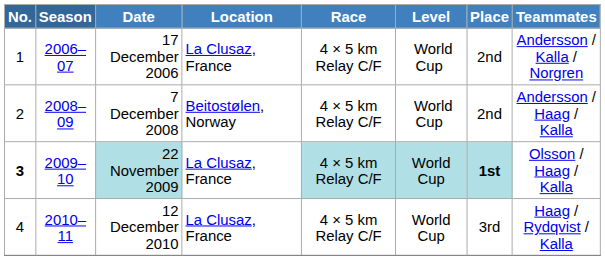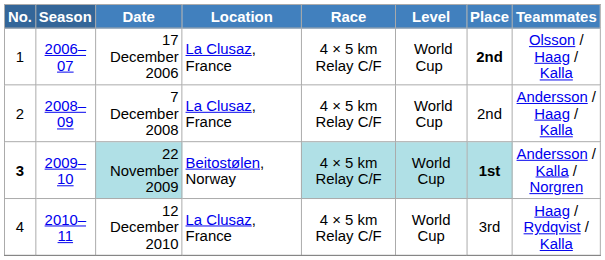17 December 2006 | Place: normal -> bold
17 December 2006 | Teammates: Andersson / Kalla / Norgren -> Olsson / Haag / Kalla
7 December 2008 | Location: Beitostølen, Norway -> La Clusaz, France
22 November 2009 | Location: La Clusaz, France -> Beitostølen, Norway
22 November 2009 | Teammates: Olsson / Haag / Kalla -> Andersson / Kalla / Norgren
